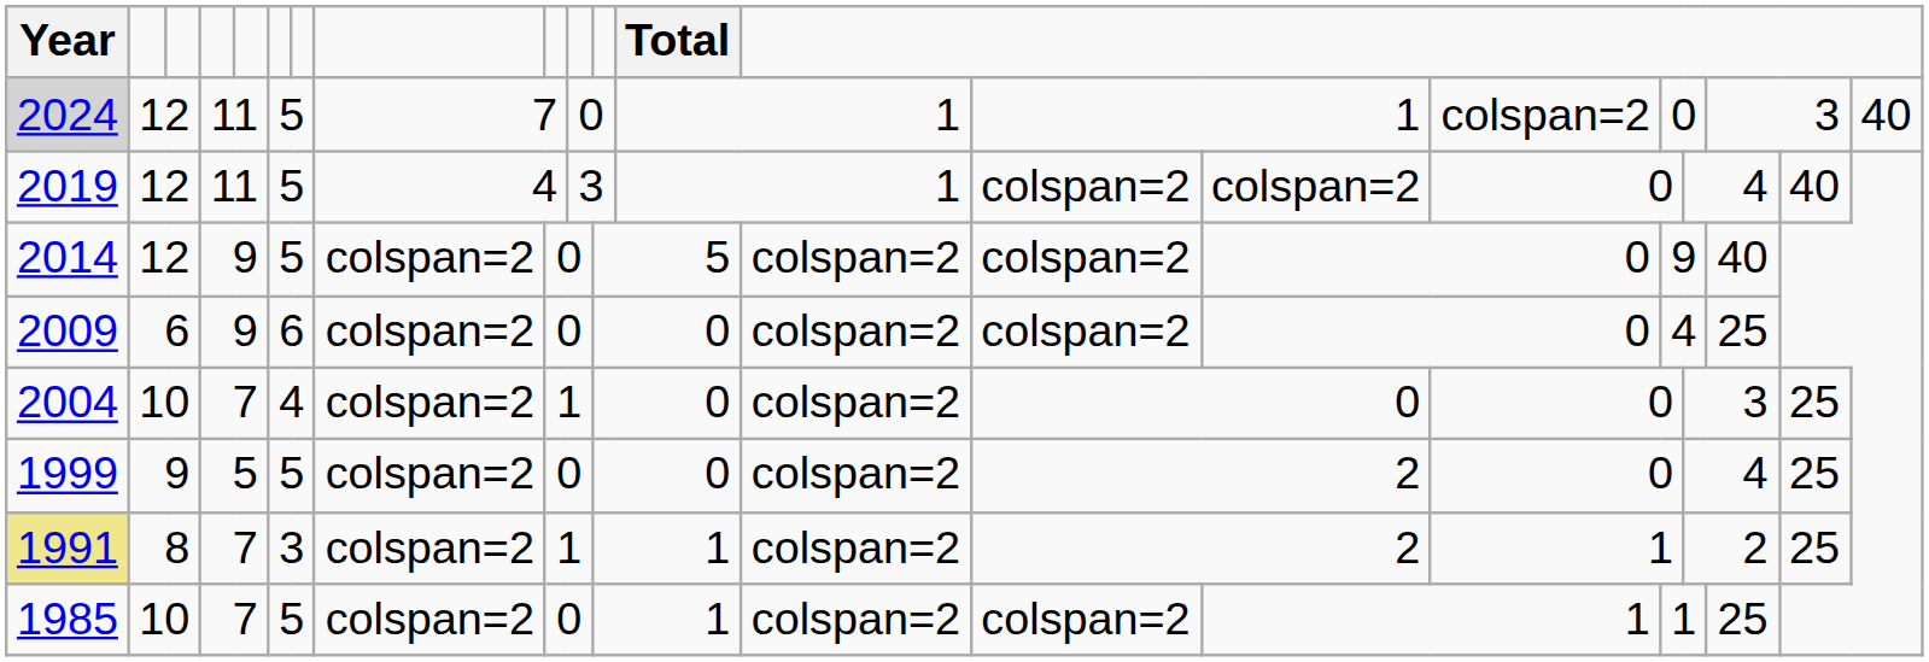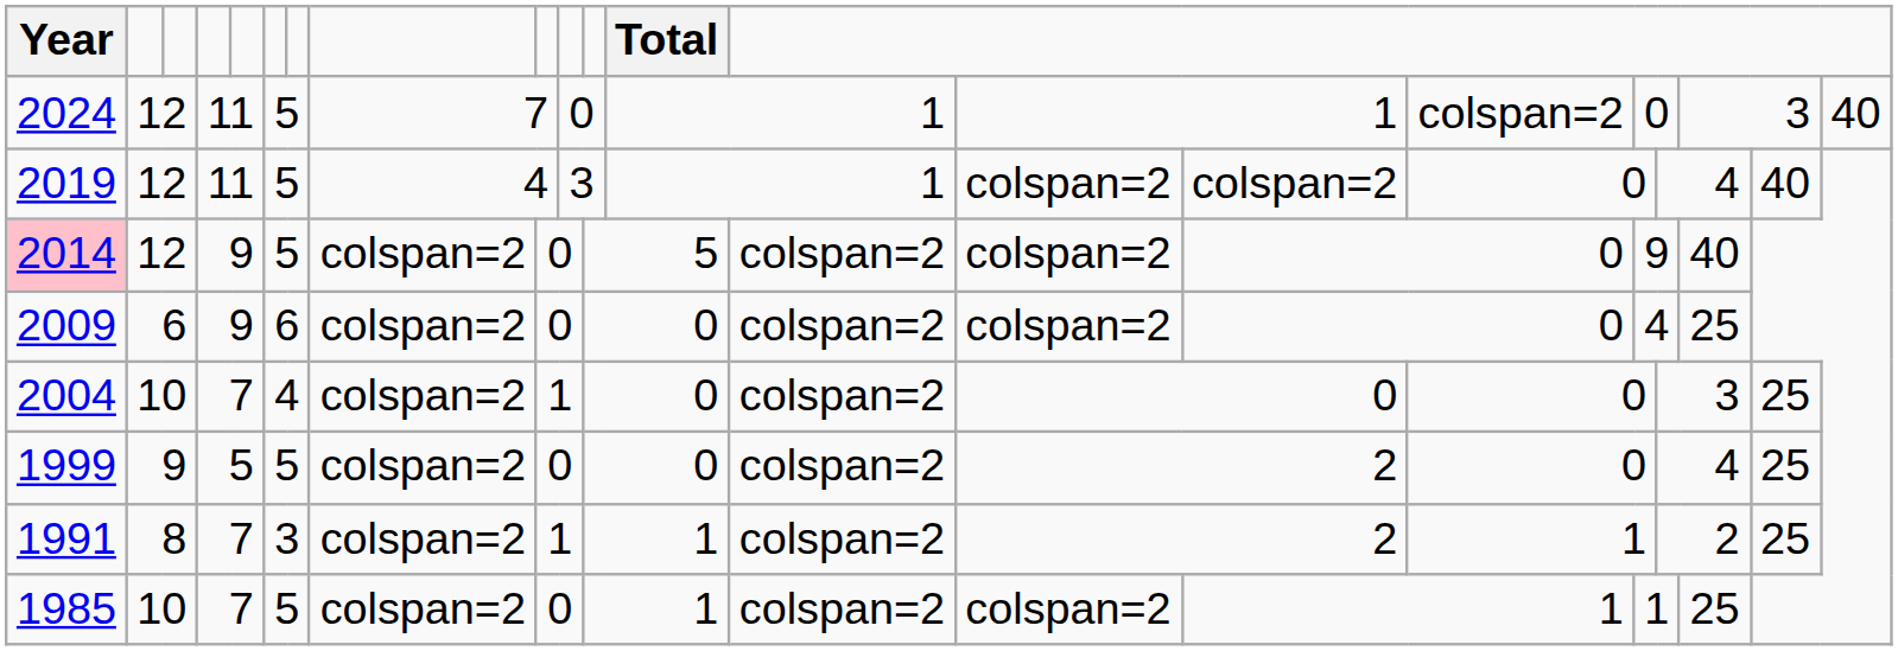2024 | Year: lightgrey background -> no background
2014 | Year: no background -> pink background
1991 | Year: khaki background -> no background
